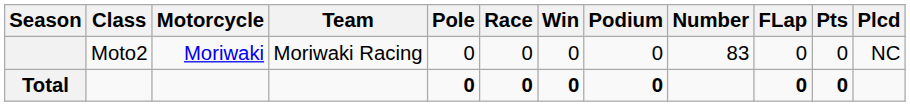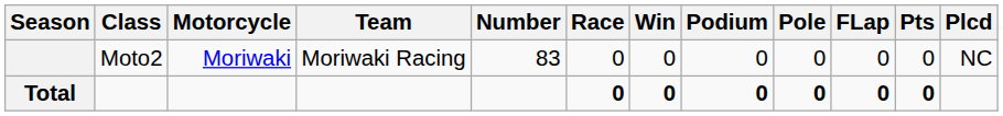columns swapped: Number <-> Pole
